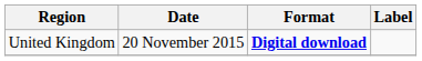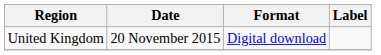United Kingdom | Format: bold -> normal
